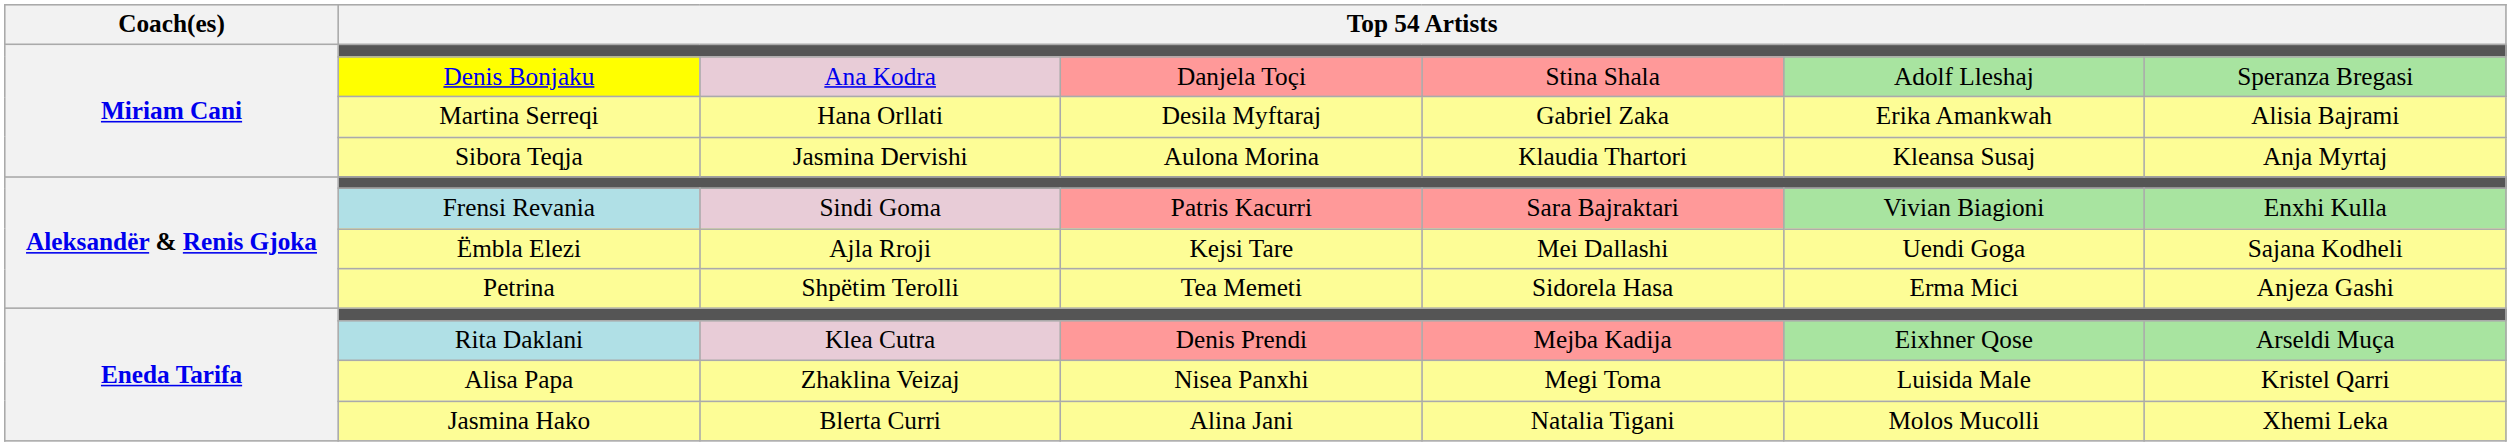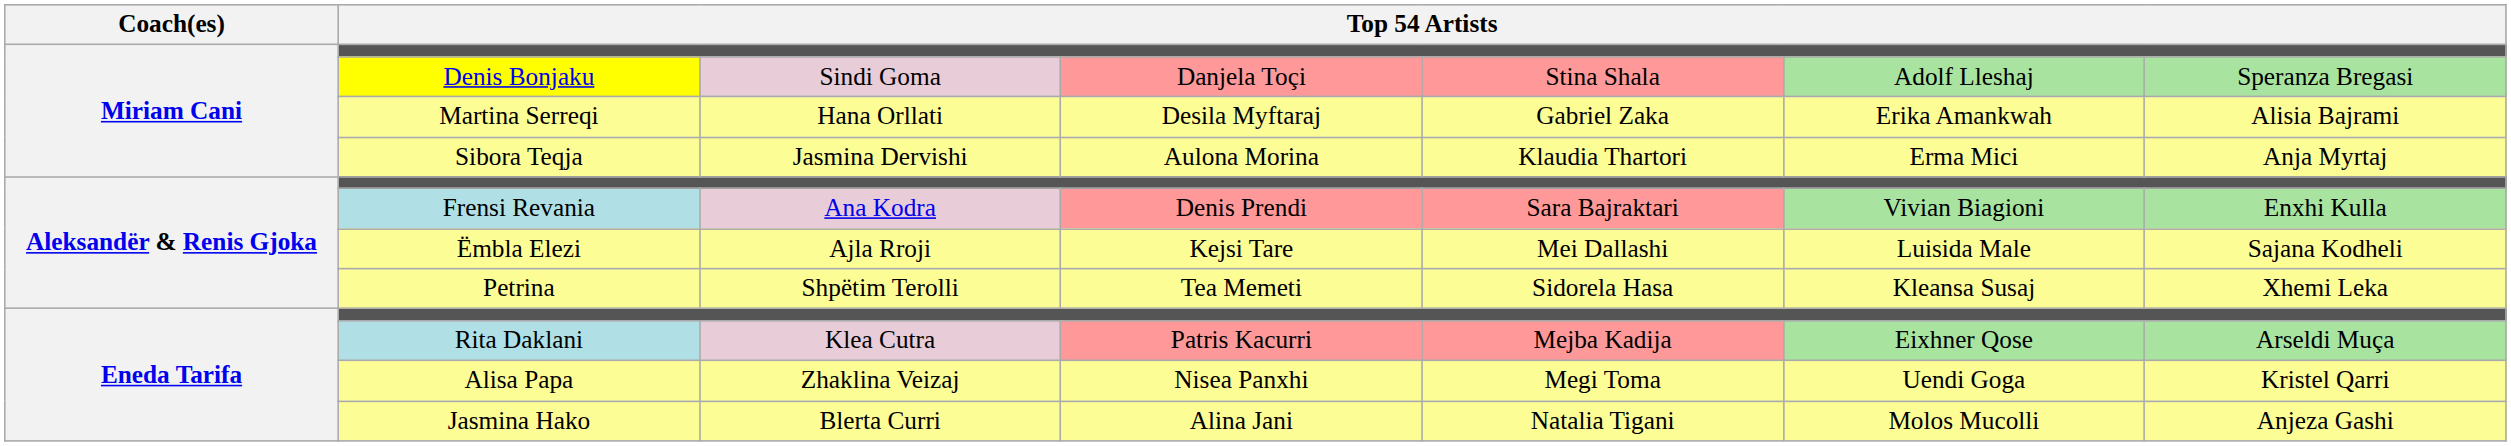Denis Bonjaku | column 3: Ana Kodra -> Sindi Goma
Sibora Teqja | column 6: Kleansa Susaj -> Erma Mici
Frensi Revania | column 3: Sindi Goma -> Ana Kodra
Frensi Revania | column 4: Patris Kacurri -> Denis Prendi
Ëmbla Elezi | column 6: Uendi Goga -> Luisida Male
Petrina | column 6: Erma Mici -> Kleansa Susaj
Petrina | column 7: Anjeza Gashi -> Xhemi Leka
Rita Daklani | column 4: Denis Prendi -> Patris Kacurri
Alisa Papa | column 6: Luisida Male -> Uendi Goga
Jasmina Hako | column 7: Xhemi Leka -> Anjeza Gashi
